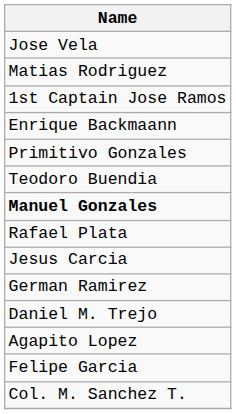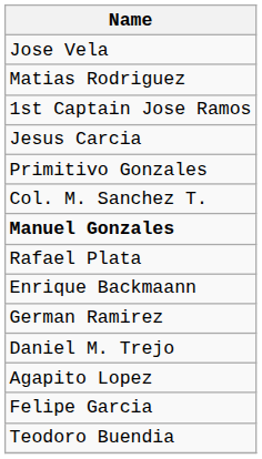row 5 | column 1: Enrique Backmaann -> Jesus Carcia
row 7 | column 1: Teodoro Buendia -> Col. M. Sanchez T.
row 10 | column 1: Jesus Carcia -> Enrique Backmaann
row 15 | column 1: Col. M. Sanchez T. -> Teodoro Buendia
